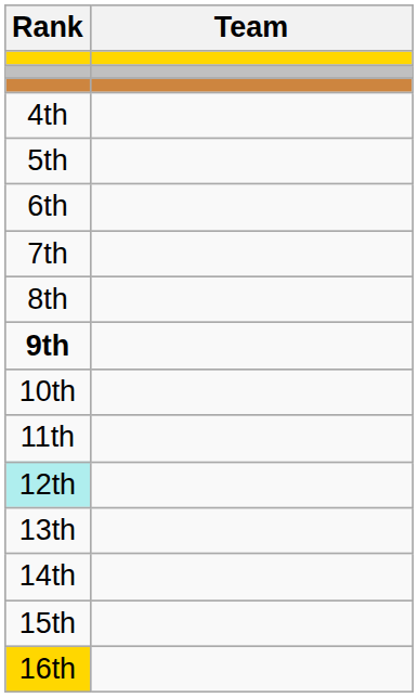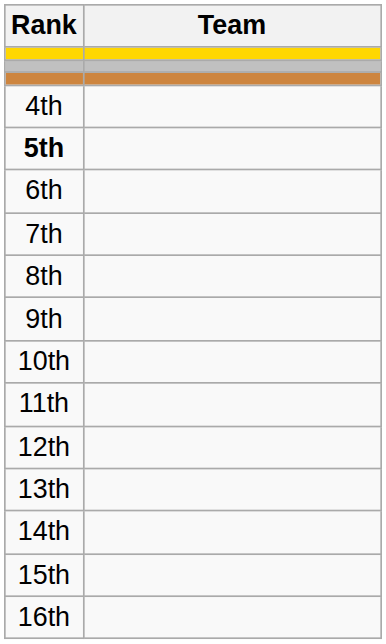row 6 | Rank: normal -> bold
row 10 | Rank: bold -> normal
row 13 | Rank: paleturquoise background -> no background
row 17 | Rank: gold background -> no background
